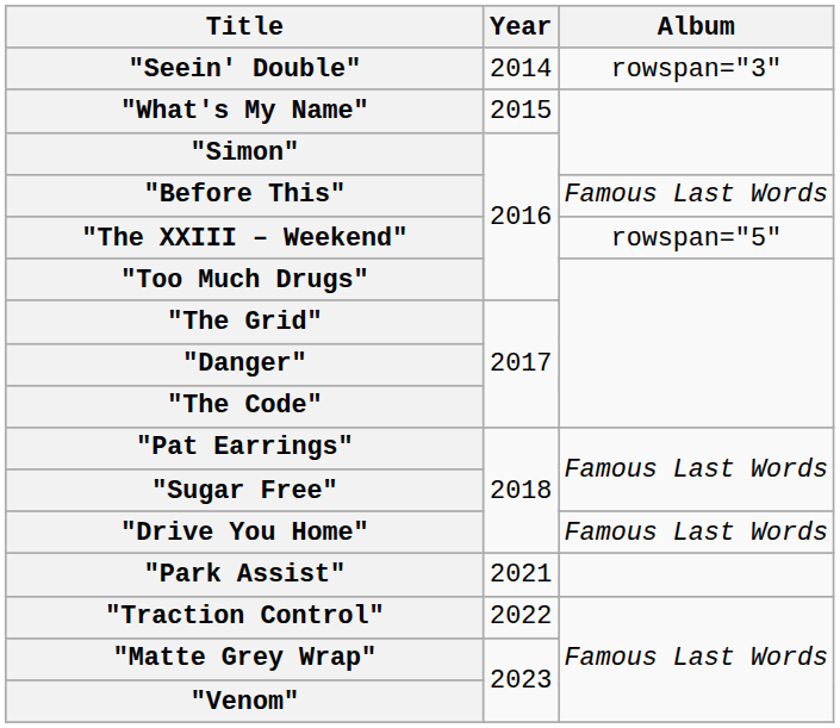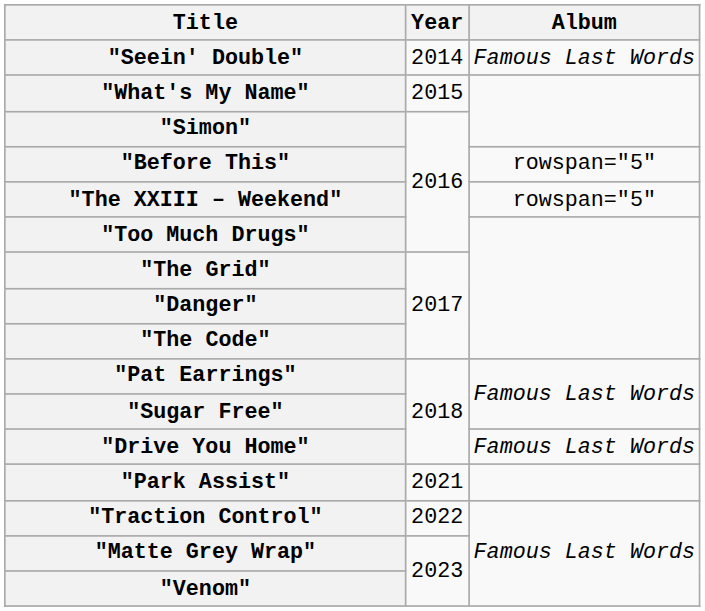"Seein' Double" | Album: rowspan="3" -> Famous Last Words
"Before This" | Album: Famous Last Words -> rowspan="5"
